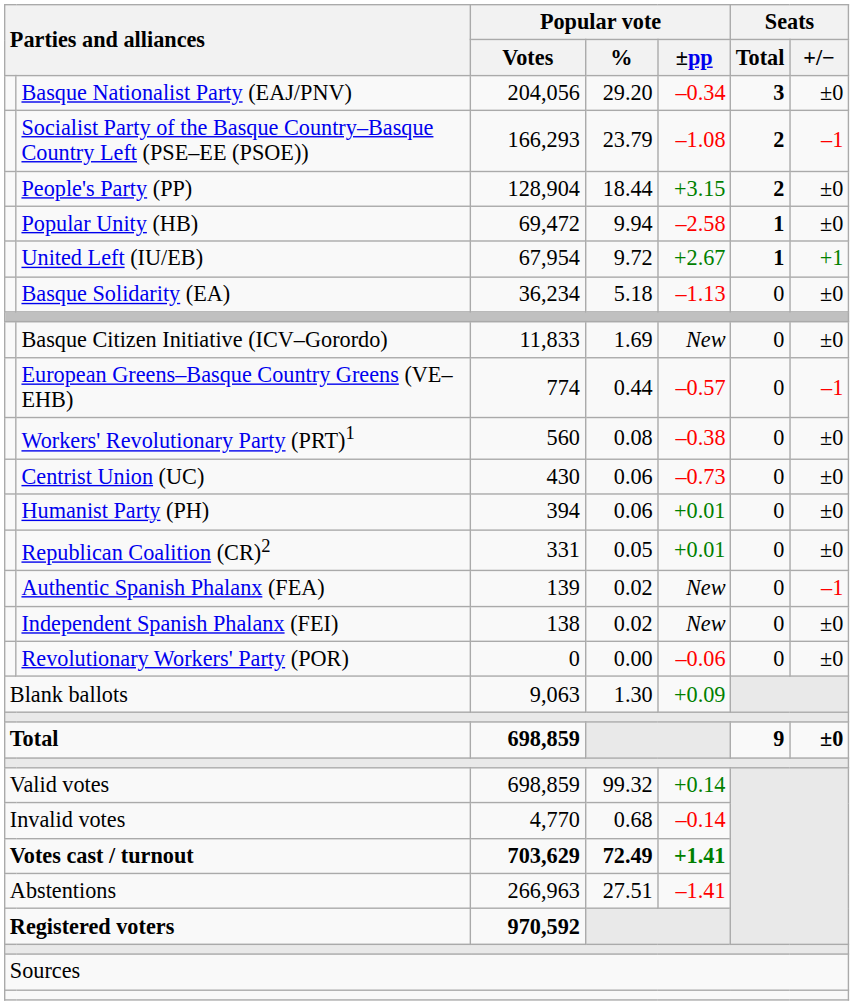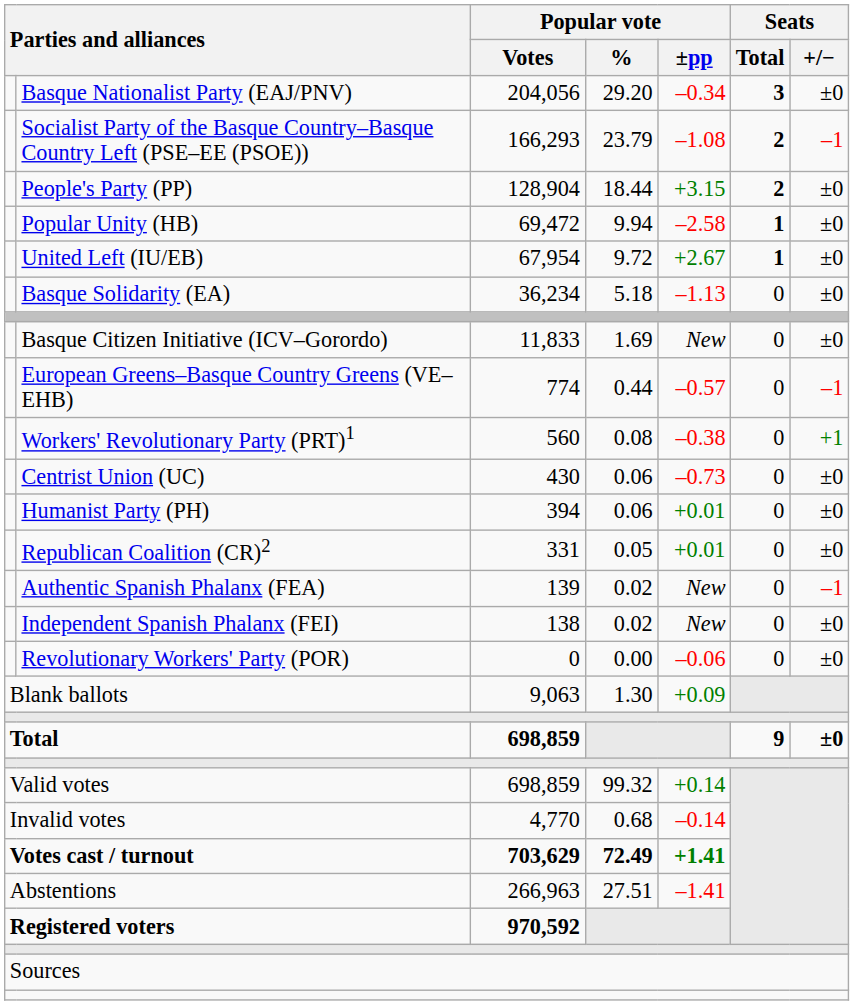United Left (IU/EB) | Seats / +/−: +1 -> ±0
Workers' Revolutionary Party (PRT)1 | Seats / +/−: ±0 -> +1
